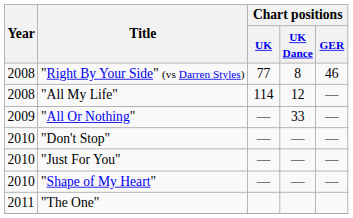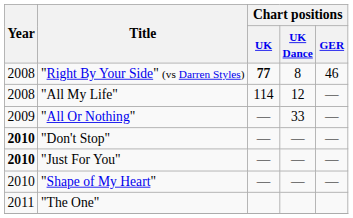"Right By Your Side" (vs Darren Styles) | Chart positions / UK: normal -> bold
"Don't Stop" | Year: normal -> bold
"Just For You" | Year: normal -> bold
